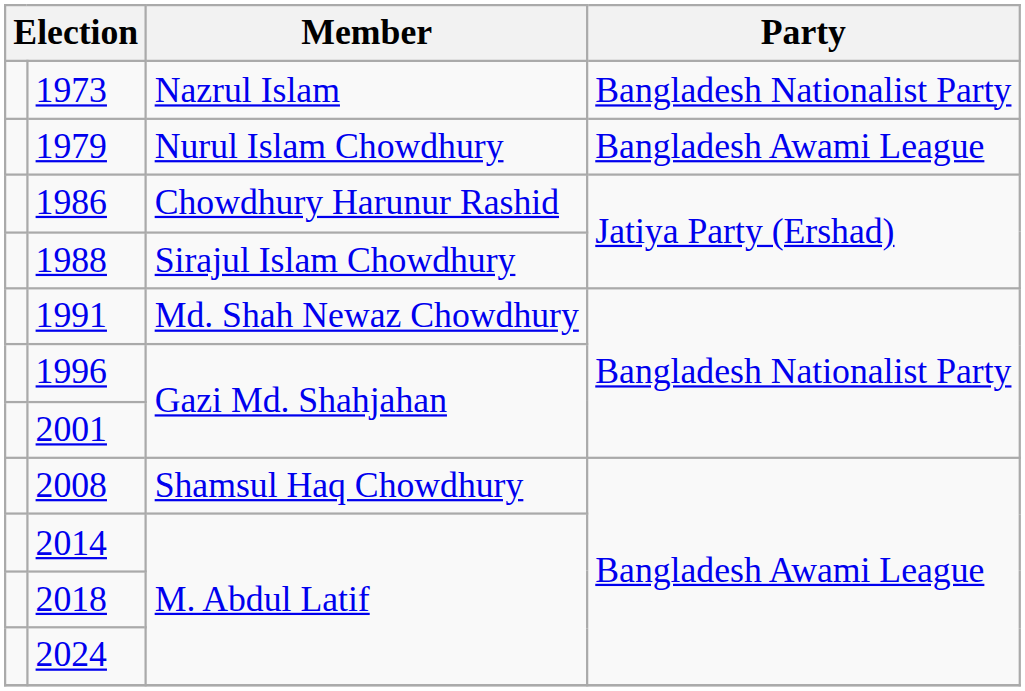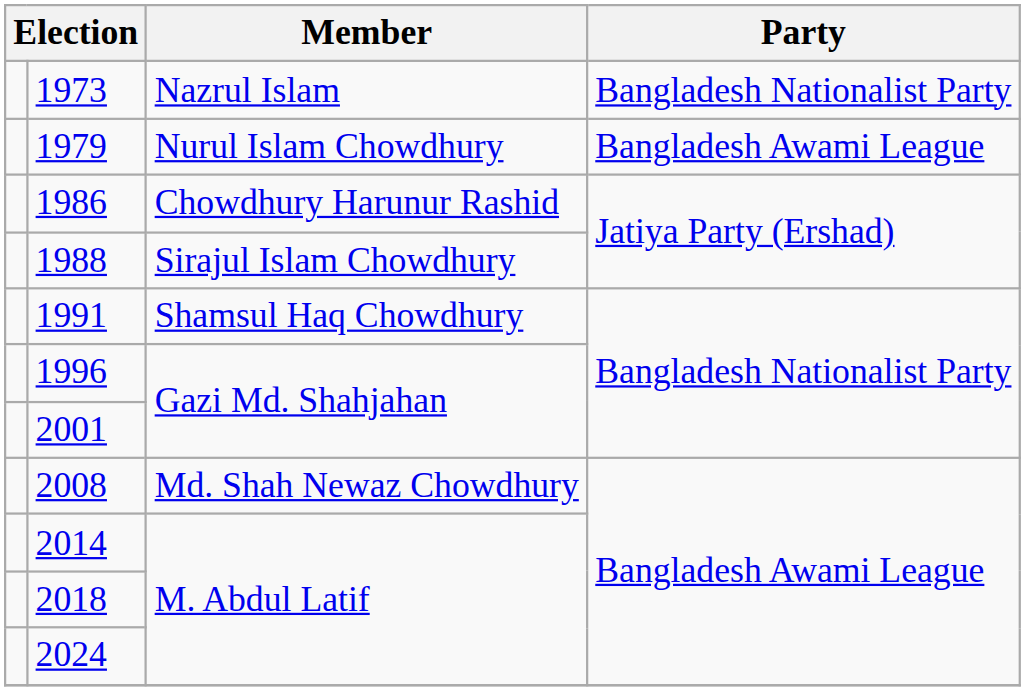1991 | Member: Md. Shah Newaz Chowdhury -> Shamsul Haq Chowdhury
2008 | Member: Shamsul Haq Chowdhury -> Md. Shah Newaz Chowdhury
